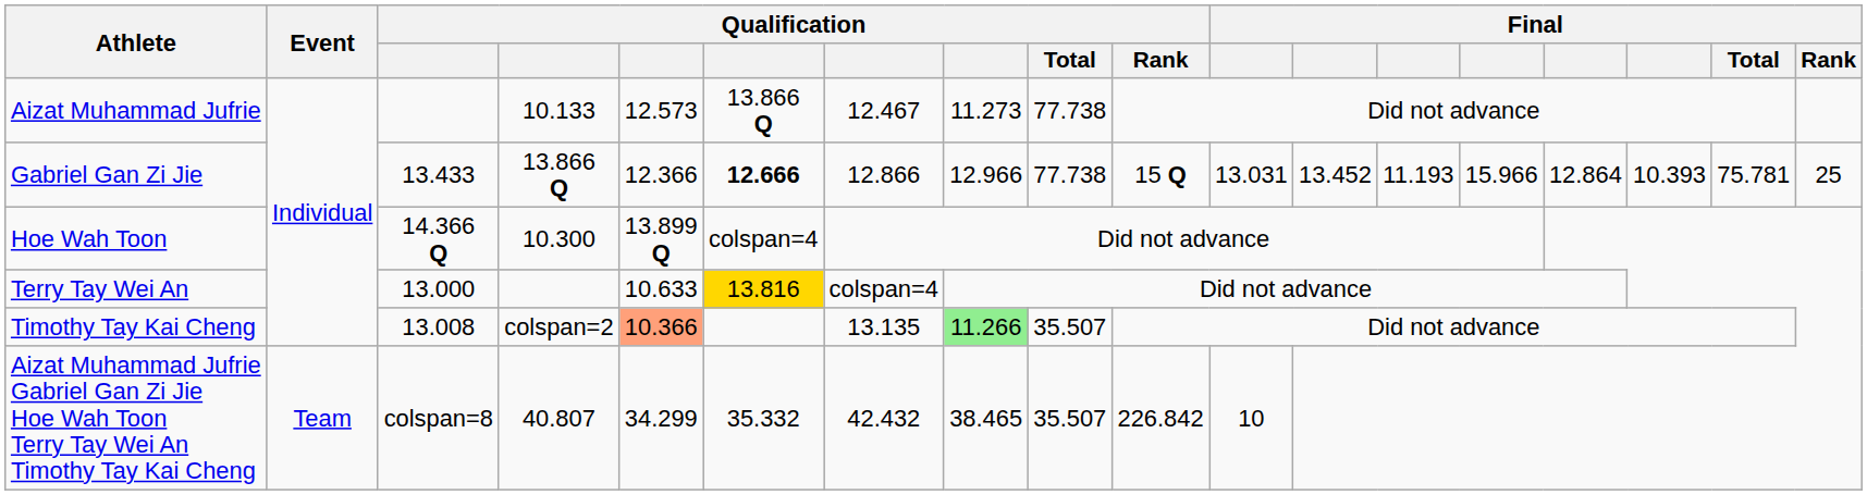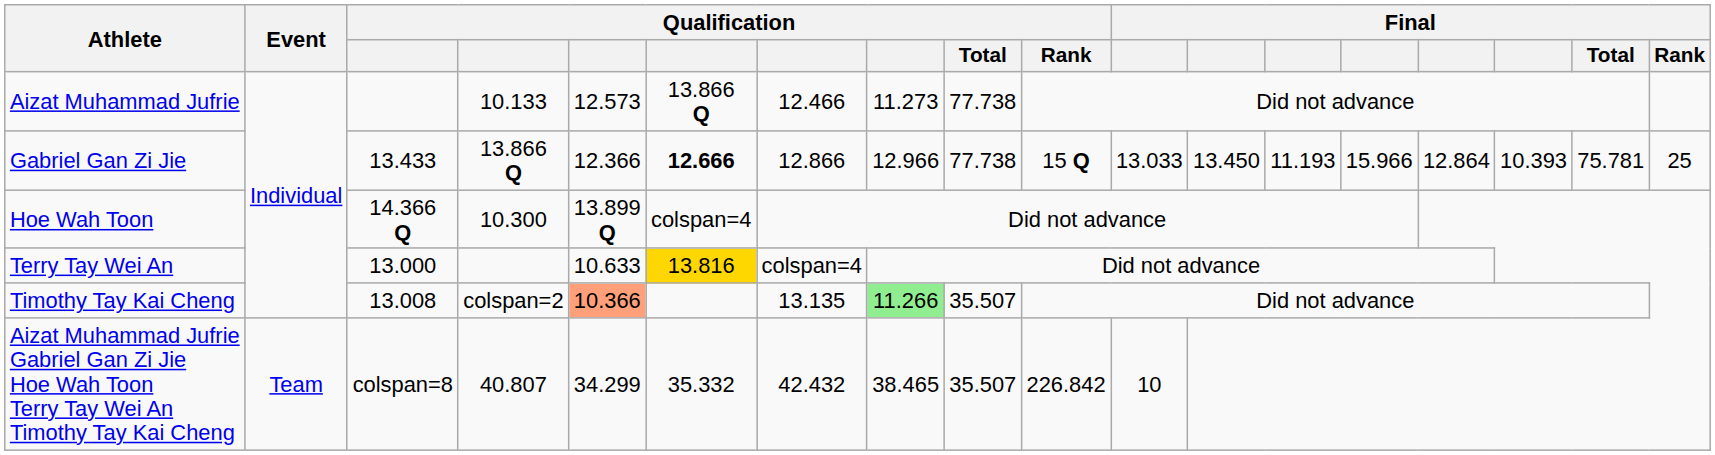Aizat Muhammad Jufrie | column 7: 12.467 -> 12.466
Gabriel Gan Zi Jie | column 11: 13.031 -> 13.033
Gabriel Gan Zi Jie | column 12: 13.452 -> 13.450
